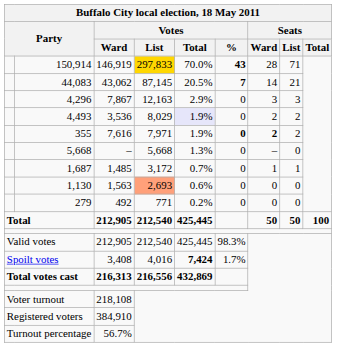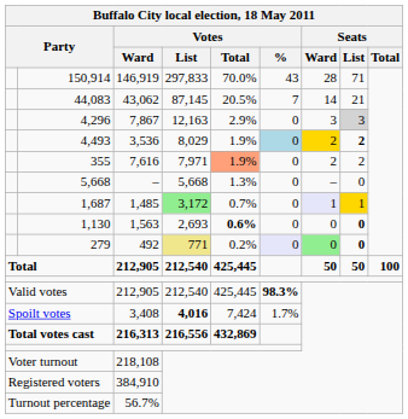150,914 | Votes / List: gold background -> no background
150,914 | Votes / %: bold -> normal
44,083 | Votes / %: bold -> normal
4,296 | Seats / List: no background -> lightgrey background
4,493 | Votes / Total: lavender background -> no background
4,493 | Votes / %: no background -> lightblue background
4,493 | Seats / Ward: no background -> gold background
4,493 | Seats / List: normal -> bold
355 | Votes / Total: no background -> lightsalmon background
355 | Votes / %: bold -> normal
355 | Seats / Ward: bold -> normal
1,687 | Votes / List: no background -> lightgreen background
1,687 | Seats / Ward: no background -> lavender background
1,687 | Seats / List: no background -> gold background
1,130 | Votes / List: lightsalmon background -> no background
1,130 | Votes / Total: normal -> bold
1,130 | Seats / List: normal -> bold
279 | Votes / List: no background -> khaki background
279 | Votes / %: no background -> lavender background
279 | Seats / Ward: no background -> lightgreen background
279 | Seats / List: normal -> bold
Valid votes | Votes / %: normal -> bold
Spoilt votes | Votes / List: normal -> bold
Spoilt votes | Votes / Total: bold -> normal
